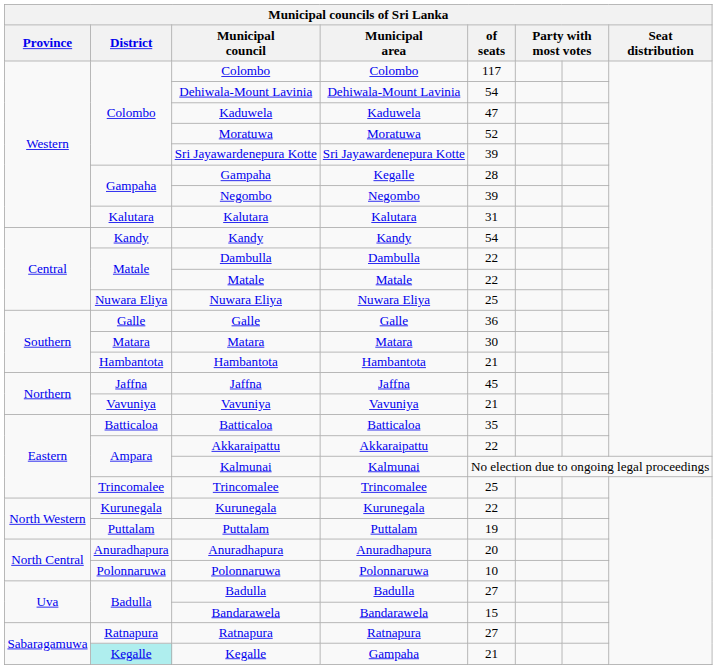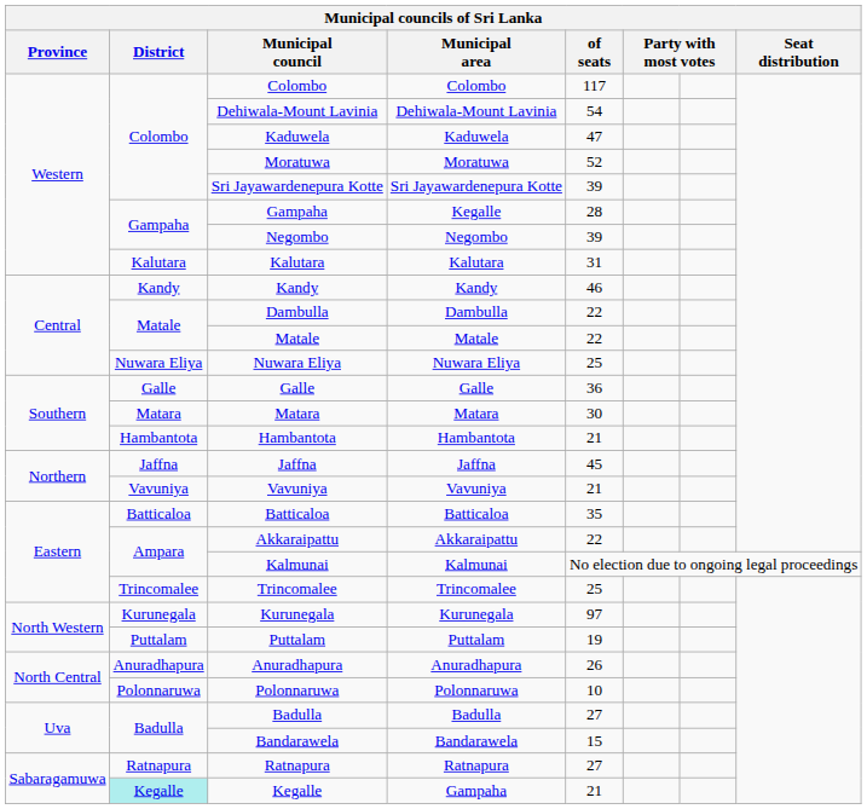row 11 | of seats: 54 -> 46
row 24 | of seats: 22 -> 97
row 26 | of seats: 20 -> 26
